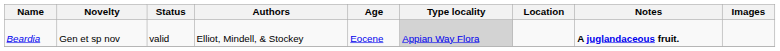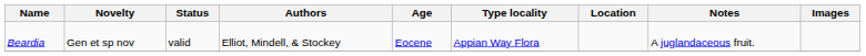Beardia | Type locality: lightgrey background -> no background
Beardia | Notes: bold -> normal
